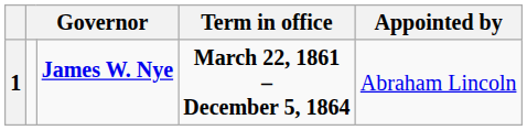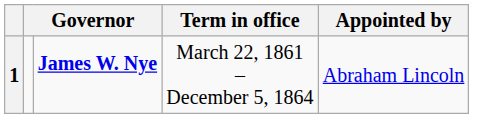1 | Term in office: bold -> normal
